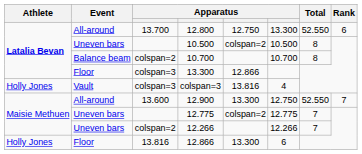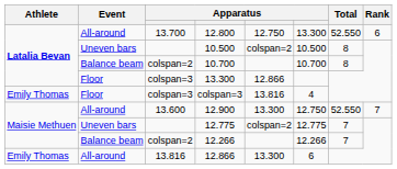row 7 | Athlete: Holly Jones -> Emily Thomas
row 7 | Event: Vault -> Floor
row 10 | Event: Uneven bars -> Balance beam
row 11 | Athlete: Holly Jones -> Emily Thomas
row 11 | Event: Floor -> All-around
